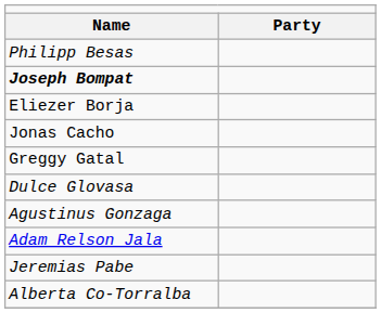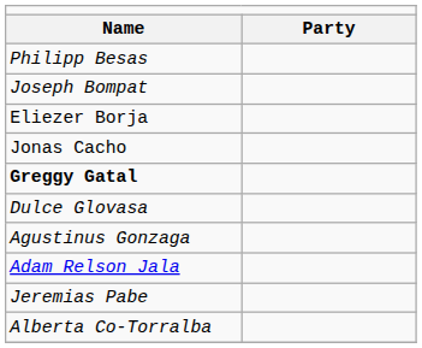Joseph Bompat | column 1: bold -> normal
Greggy Gatal | column 1: normal -> bold
